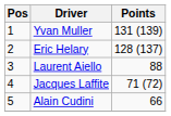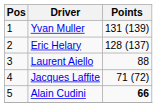Alain Cudini | Points: normal -> bold
